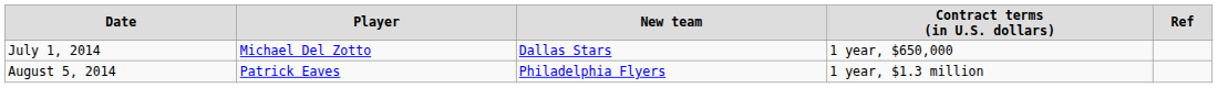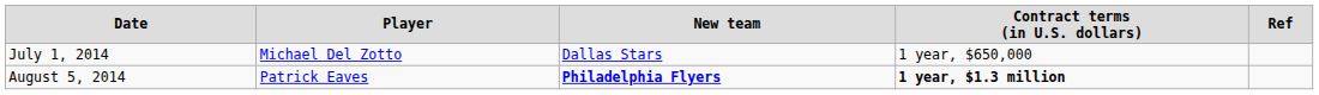August 5, 2014 | column 3: normal -> bold
August 5, 2014 | column 4: normal -> bold
